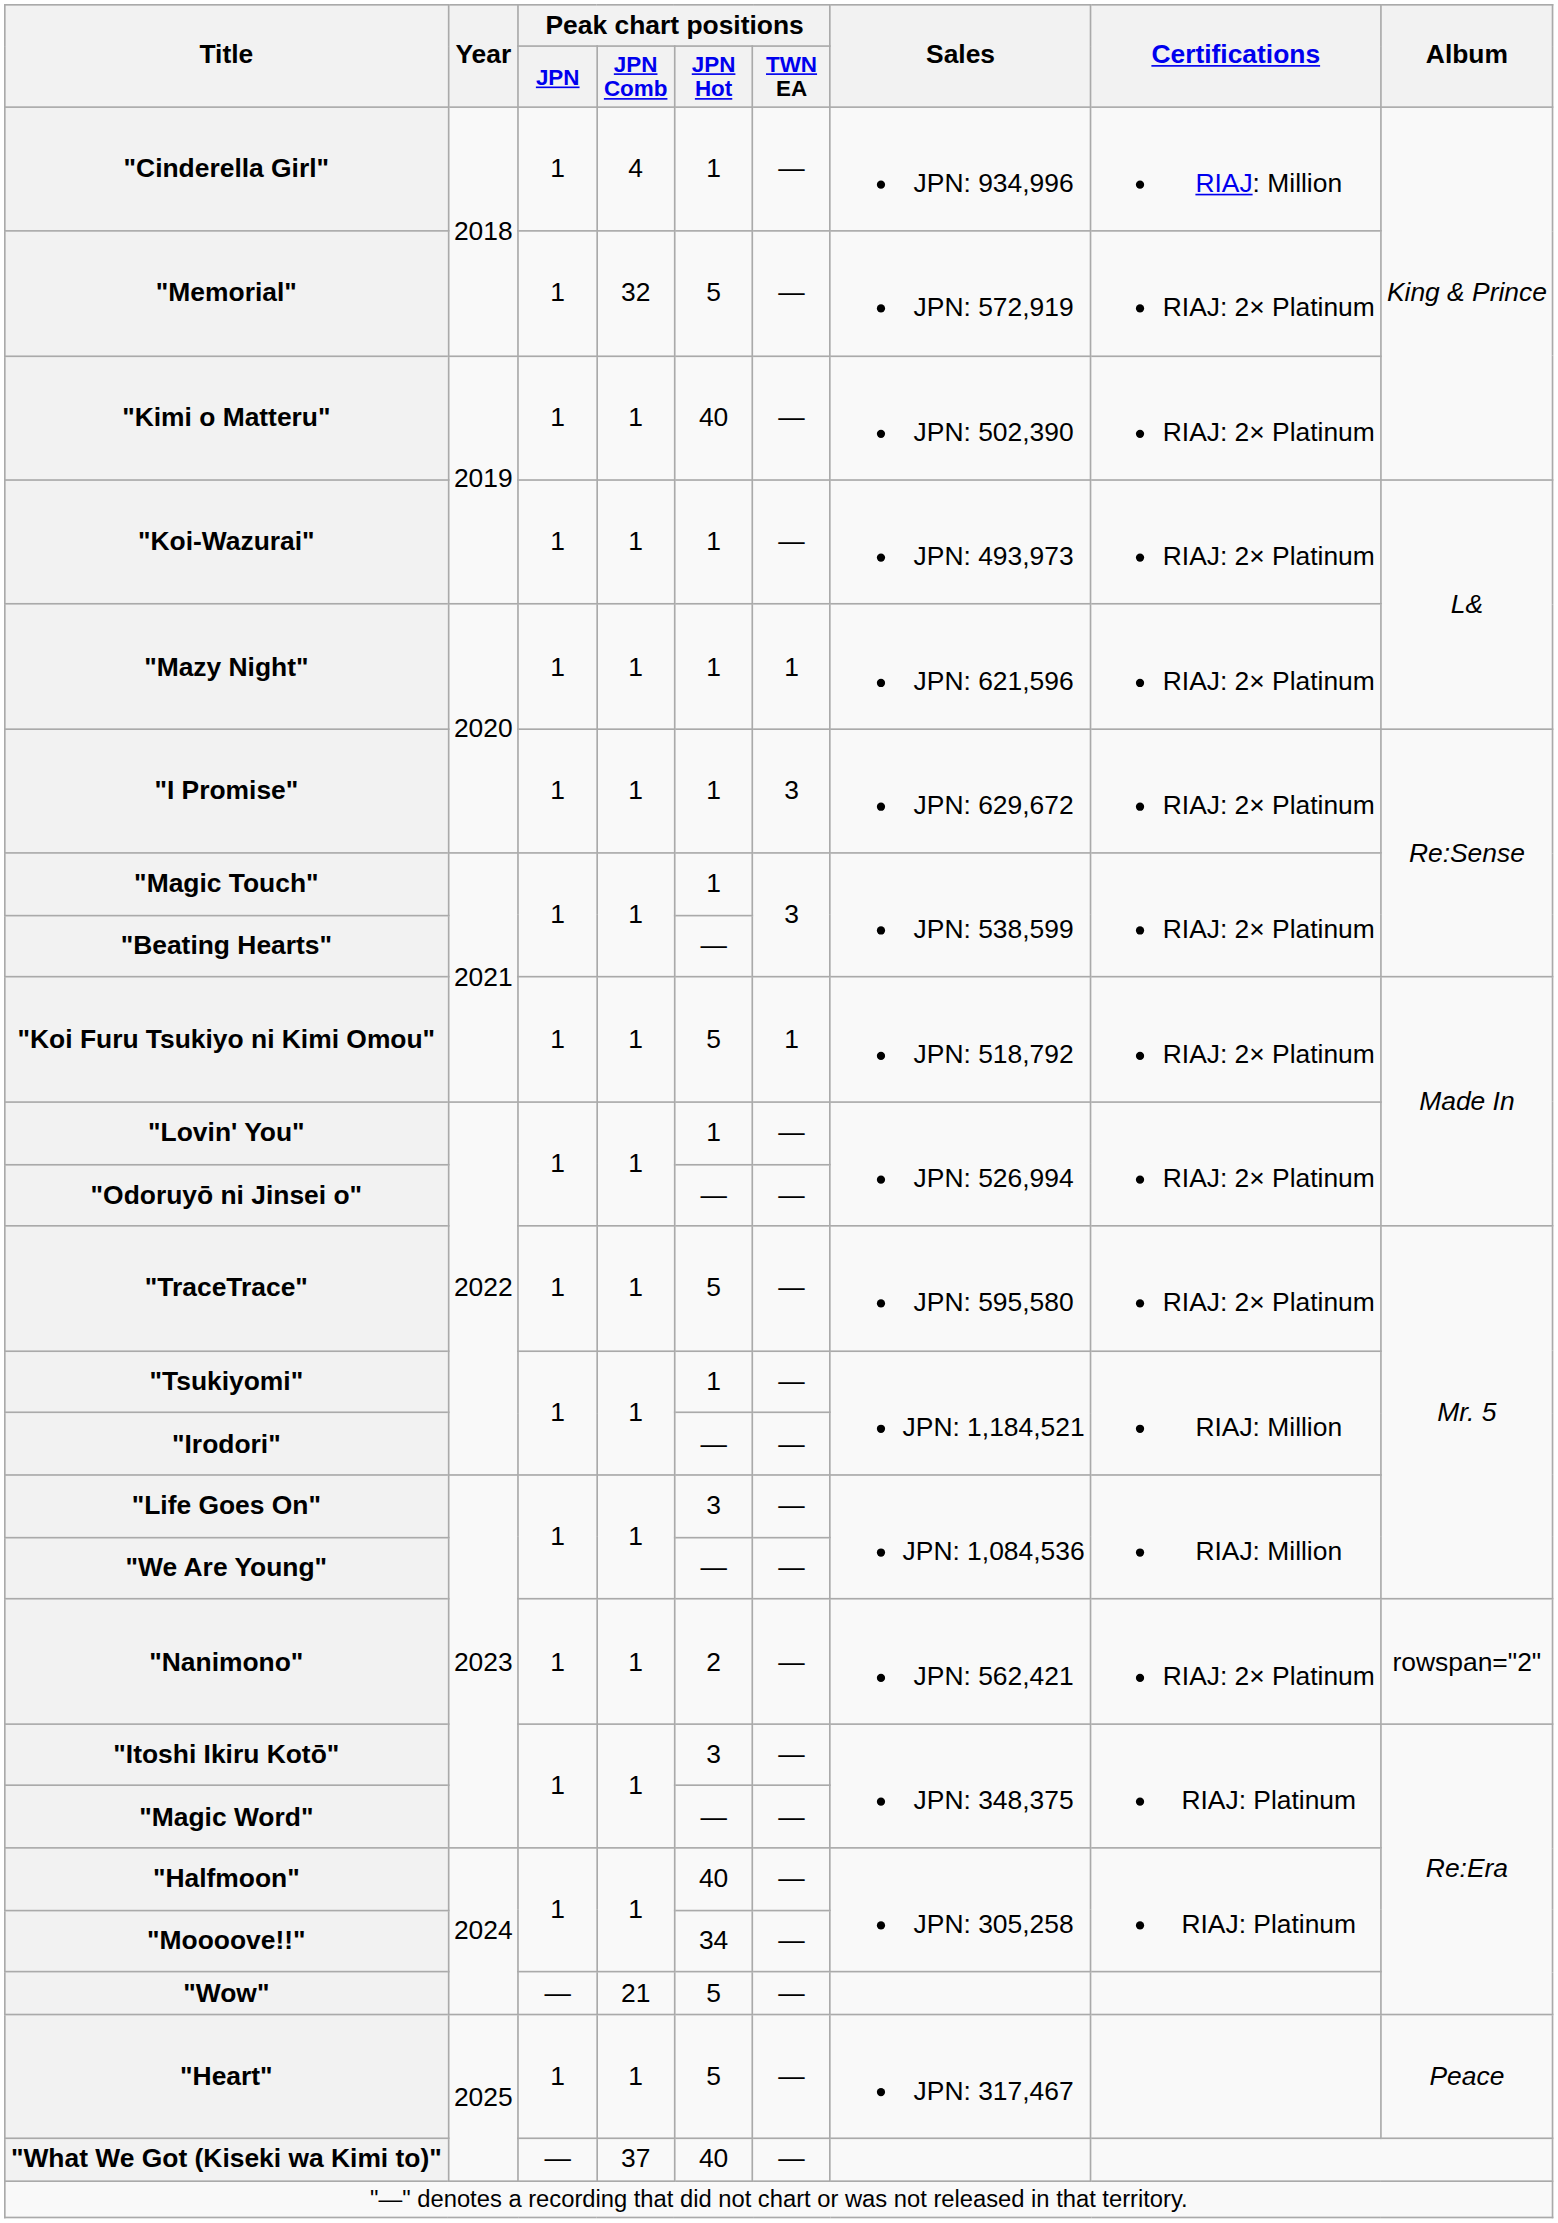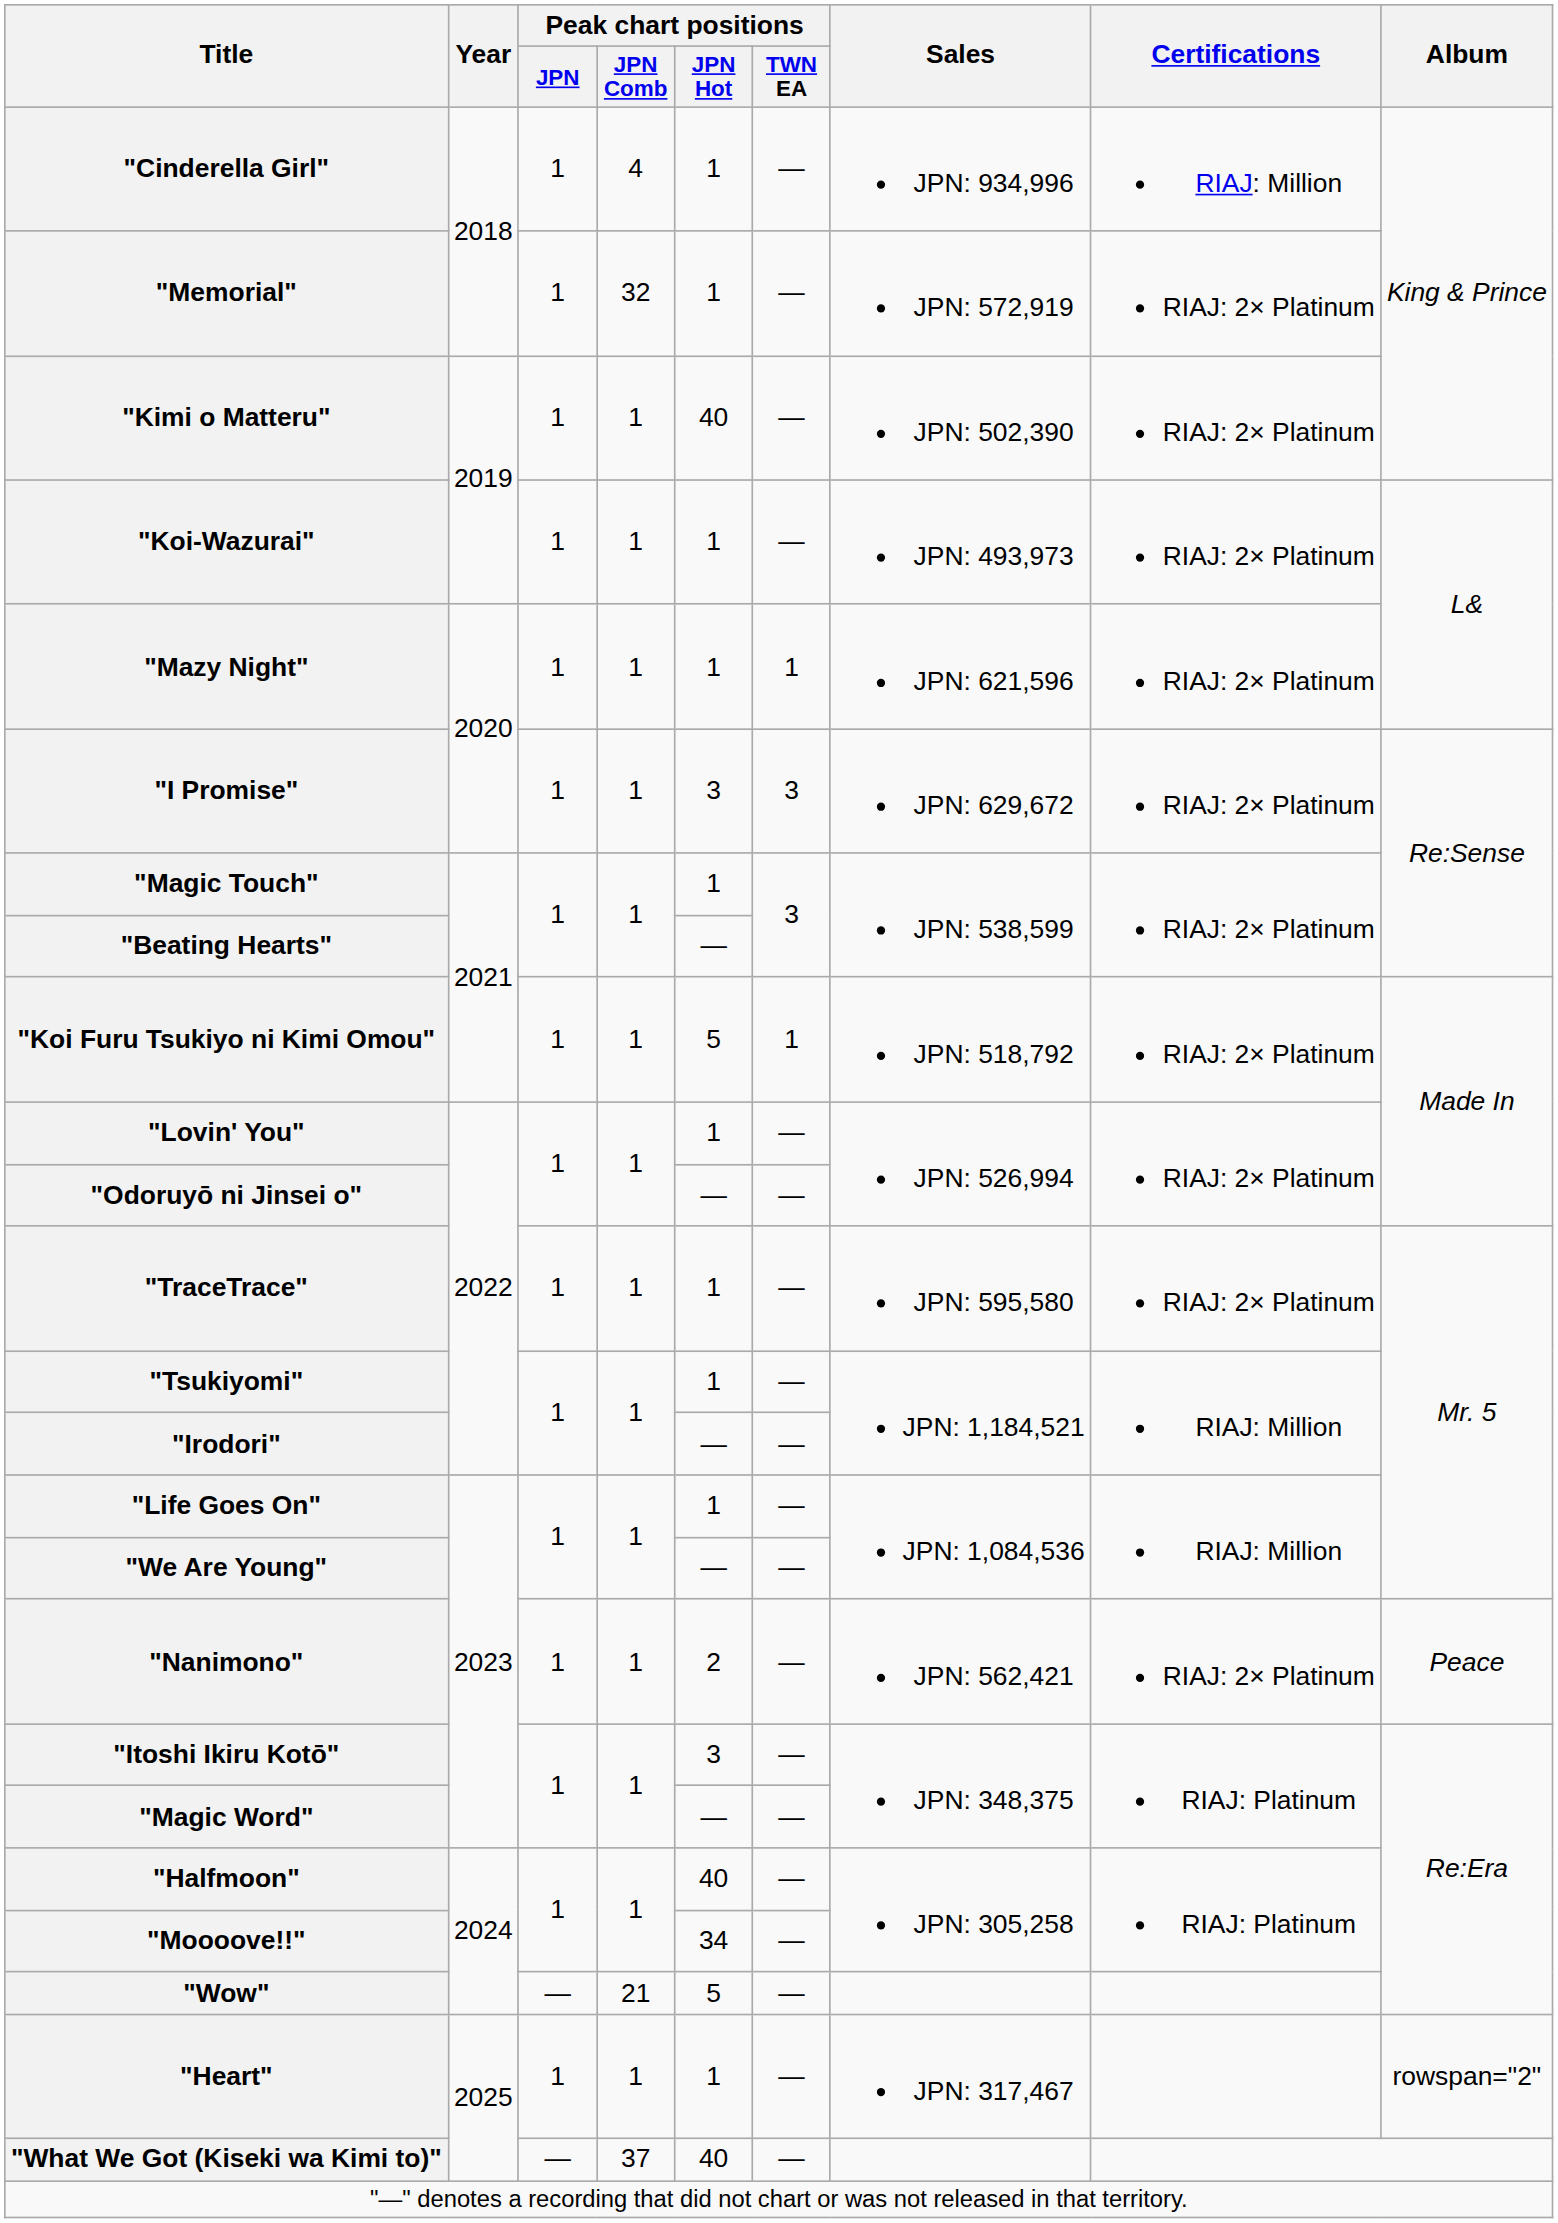"Memorial" | Peak chart positions / JPN Hot: 5 -> 1
"I Promise" | Peak chart positions / JPN Hot: 1 -> 3
"TraceTrace" | Peak chart positions / JPN Hot: 5 -> 1
"Life Goes On" | Peak chart positions / JPN Hot: 3 -> 1
"Nanimono" | Album: rowspan="2" -> Peace
"Heart" | Peak chart positions / JPN Hot: 5 -> 1
"Heart" | Album: Peace -> rowspan="2"
